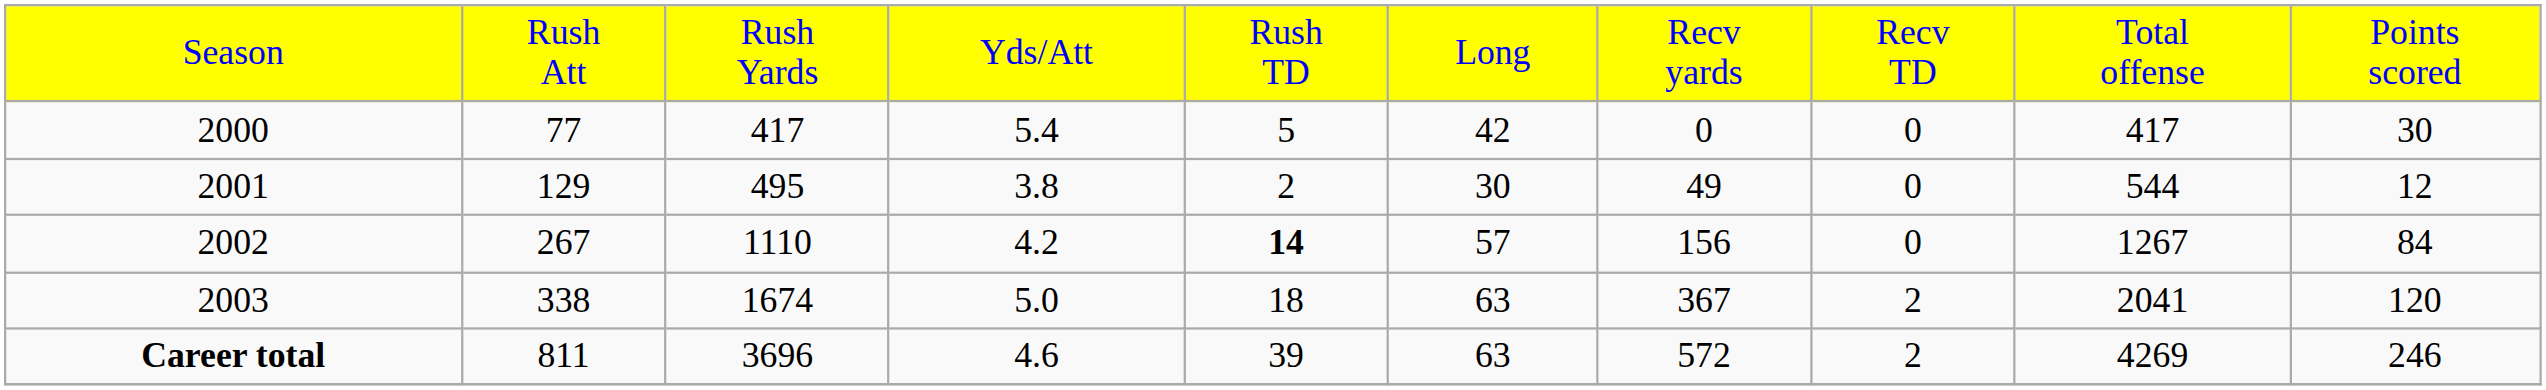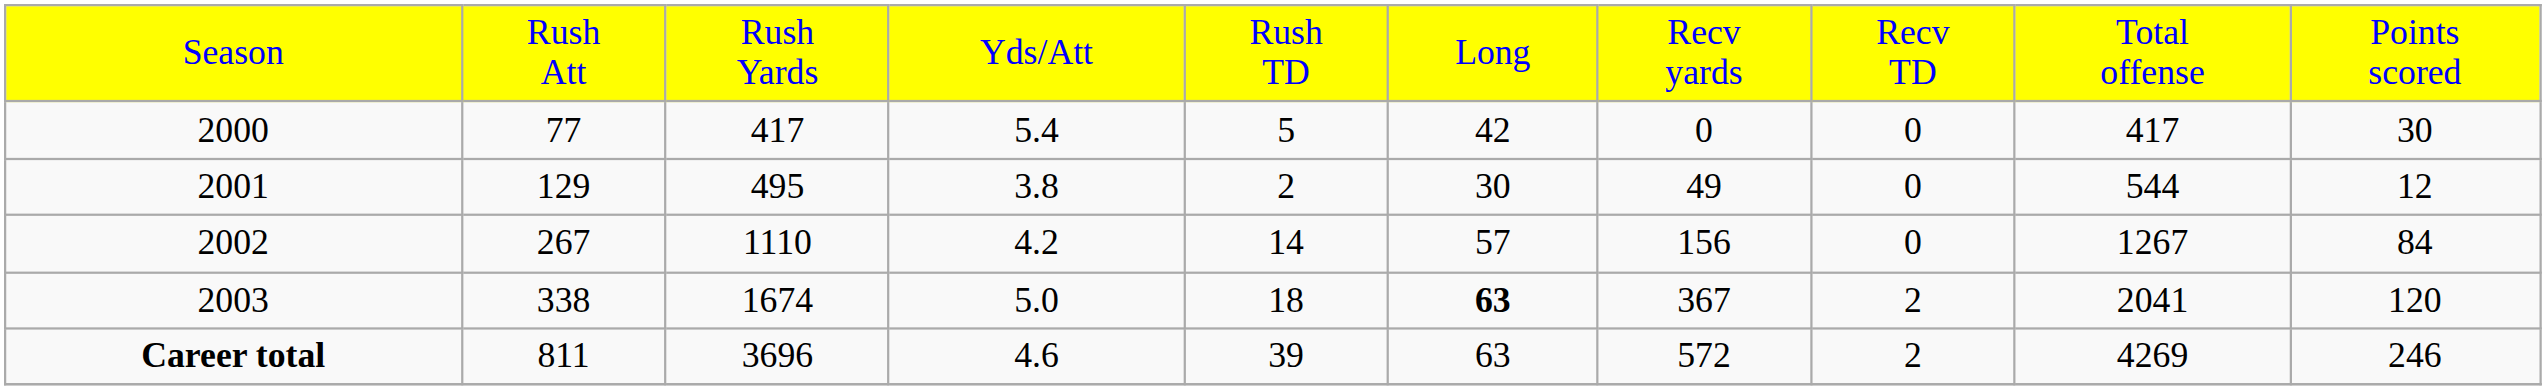2002 | column 5: bold -> normal
2003 | column 6: normal -> bold
